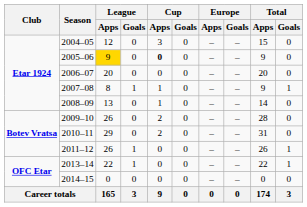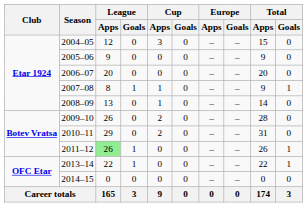2005–06 | League / Apps: gold background -> no background
2005–06 | Cup / Apps: bold -> normal
2011–12 | League / Apps: no background -> lightgreen background
